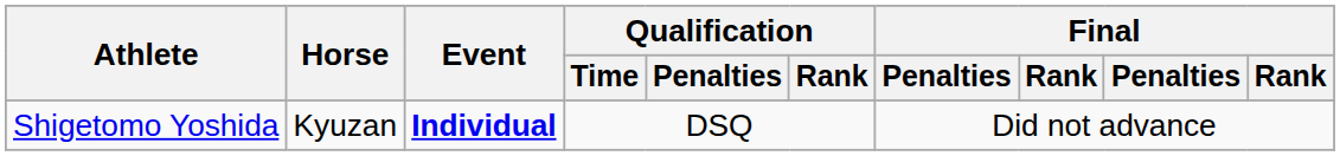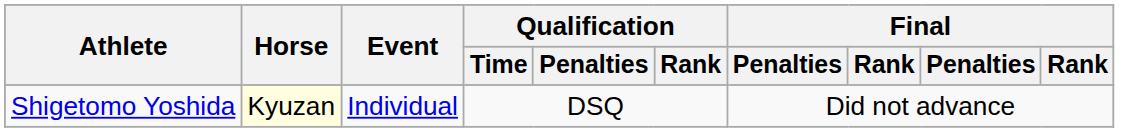Shigetomo Yoshida | Horse: no background -> lightyellow background
Shigetomo Yoshida | Event: bold -> normal
